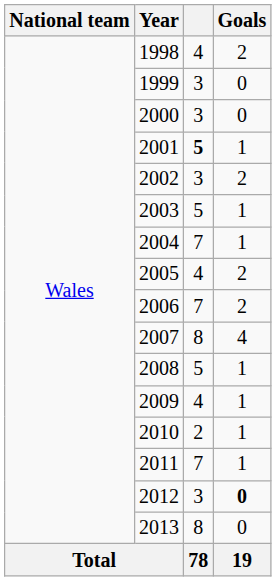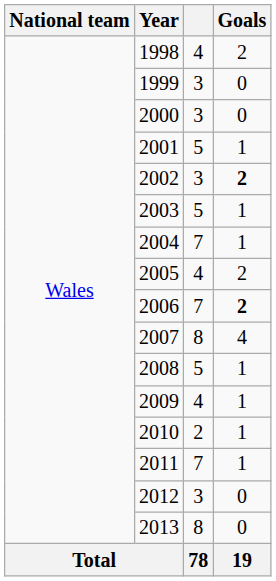2001 | column 3: bold -> normal
2002 | Goals: normal -> bold
2006 | Goals: normal -> bold
2012 | Goals: bold -> normal
